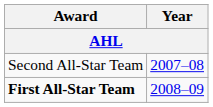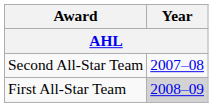row 4 | Award: bold -> normal
row 4 | Year: no background -> lightgrey background
